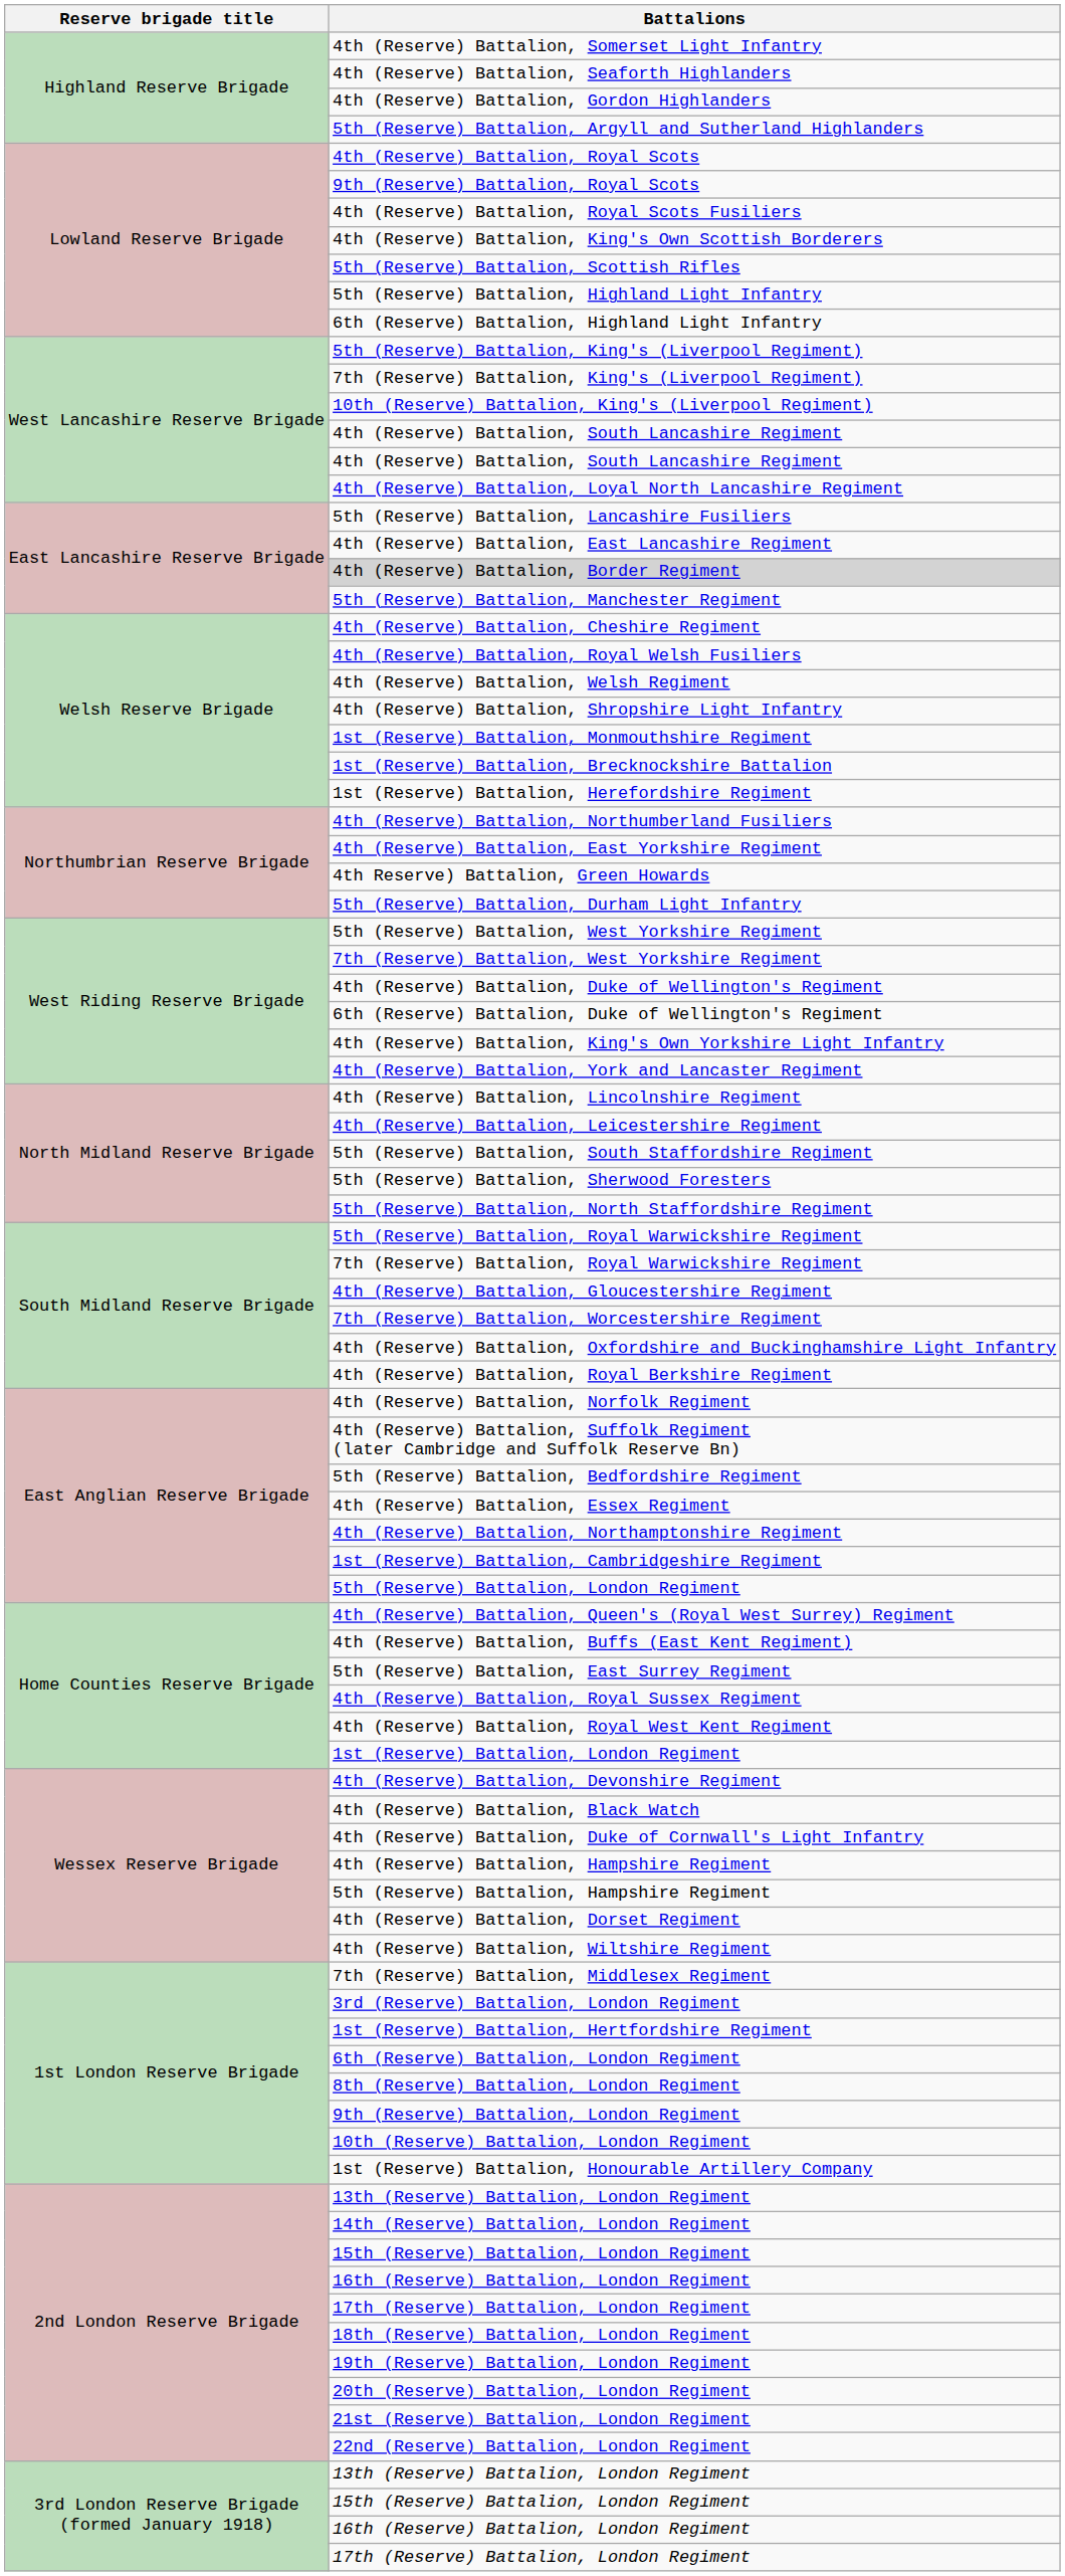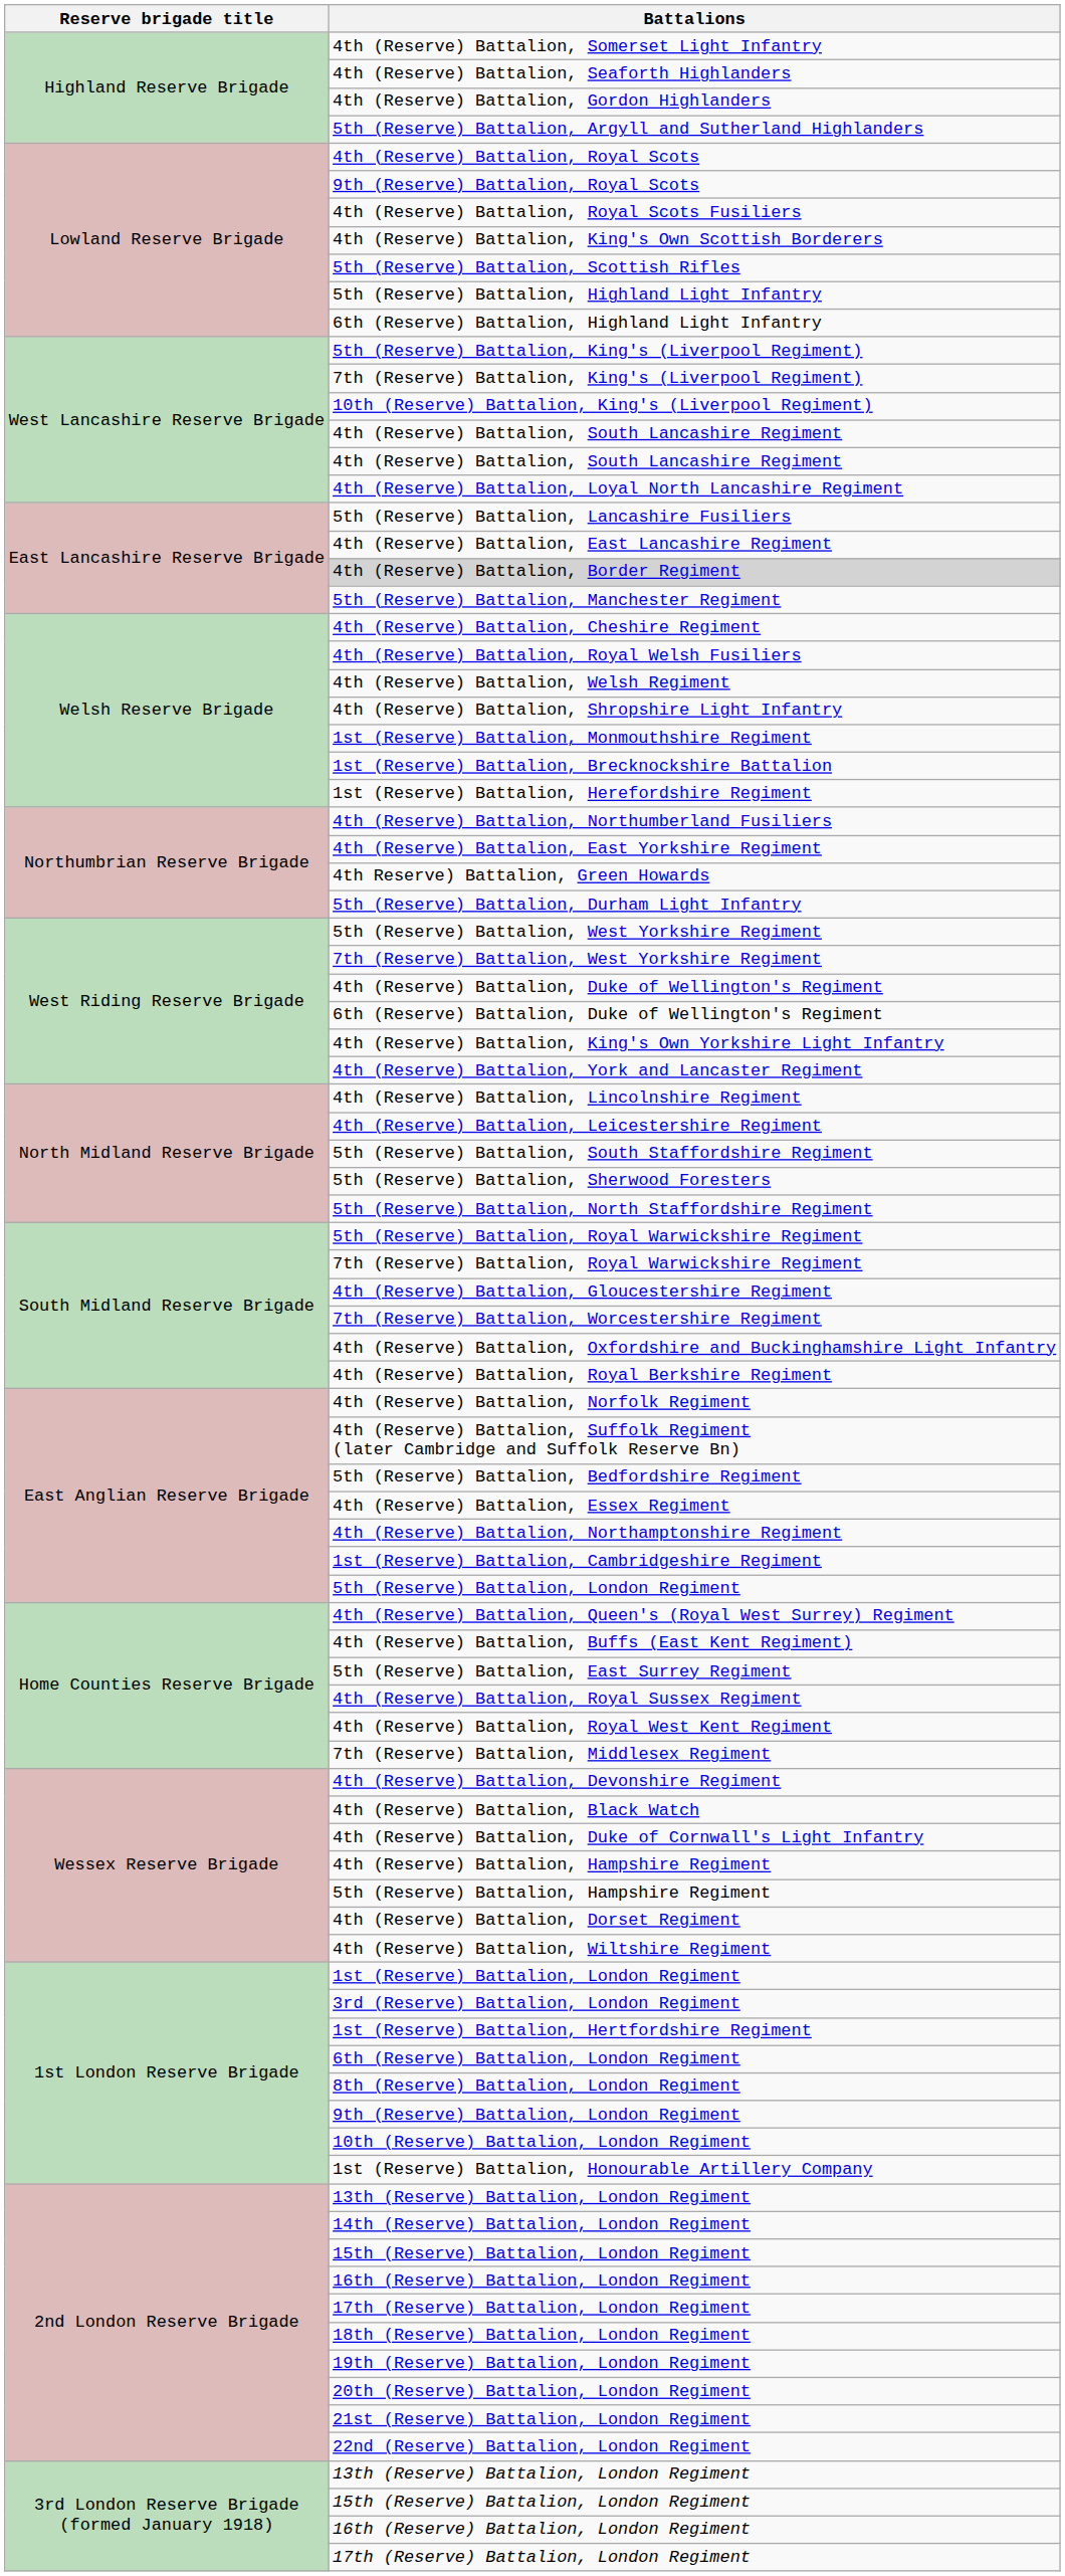row 63 | Battalions: 1st (Reserve) Battalion, London Regiment -> 7th (Reserve) Battalion, Middlesex Regiment
row 71 | Battalions: 7th (Reserve) Battalion, Middlesex Regiment -> 1st (Reserve) Battalion, London Regiment
